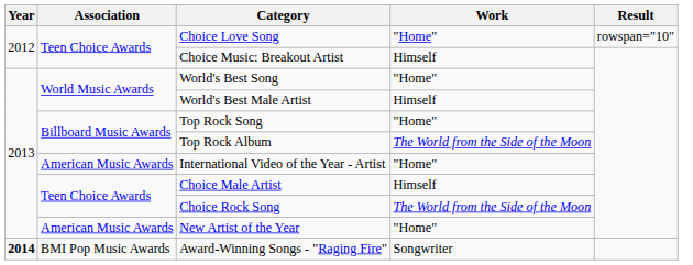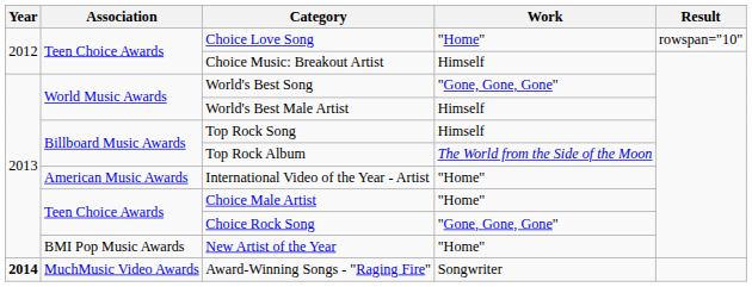World's Best Song | Work: "Home" -> "Gone, Gone, Gone"
Top Rock Song | Work: "Home" -> Himself
Choice Male Artist | Work: Himself -> "Home"
Choice Rock Song | Work: The World from the Side of the Moon -> "Gone, Gone, Gone"
New Artist of the Year | Association: American Music Awards -> BMI Pop Music Awards
Award-Winning Songs - "Raging Fire" | Association: BMI Pop Music Awards -> MuchMusic Video Awards
